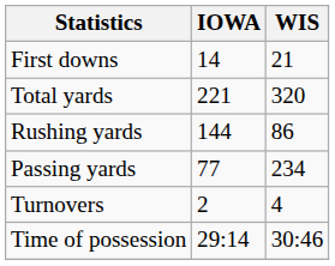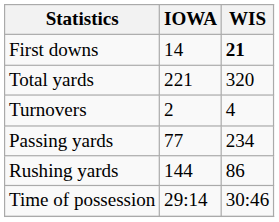First downs | WIS: normal -> bold
rows swapped: Rushing yards <-> Turnovers
